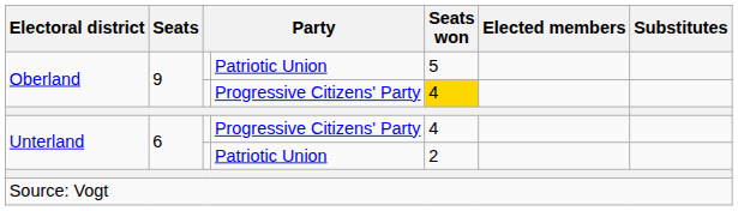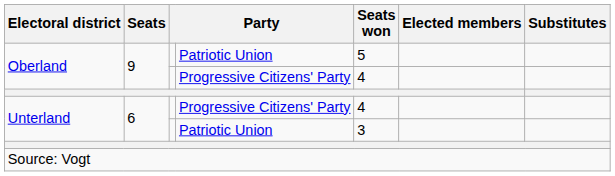Oberland / Progressive Citizens' Party | Seats won: gold background -> no background
Unterland / Patriotic Union | Seats won: 2 -> 3
